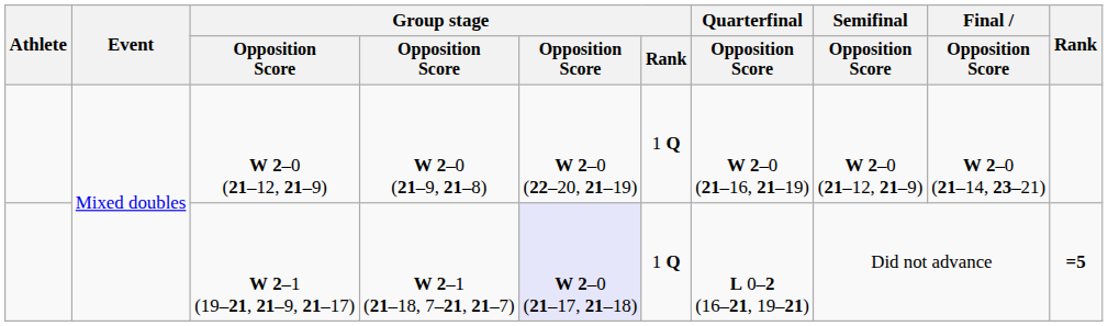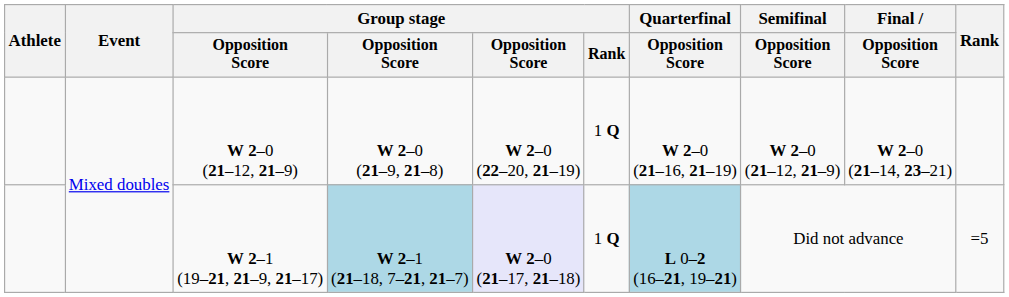W 2–1 (19–21, 21–9, 21–17) | column 4: no background -> lightblue background
W 2–1 (19–21, 21–9, 21–17) | Quarterfinal / Opposition Score: no background -> lightblue background
W 2–1 (19–21, 21–9, 21–17) | Rank: bold -> normal
